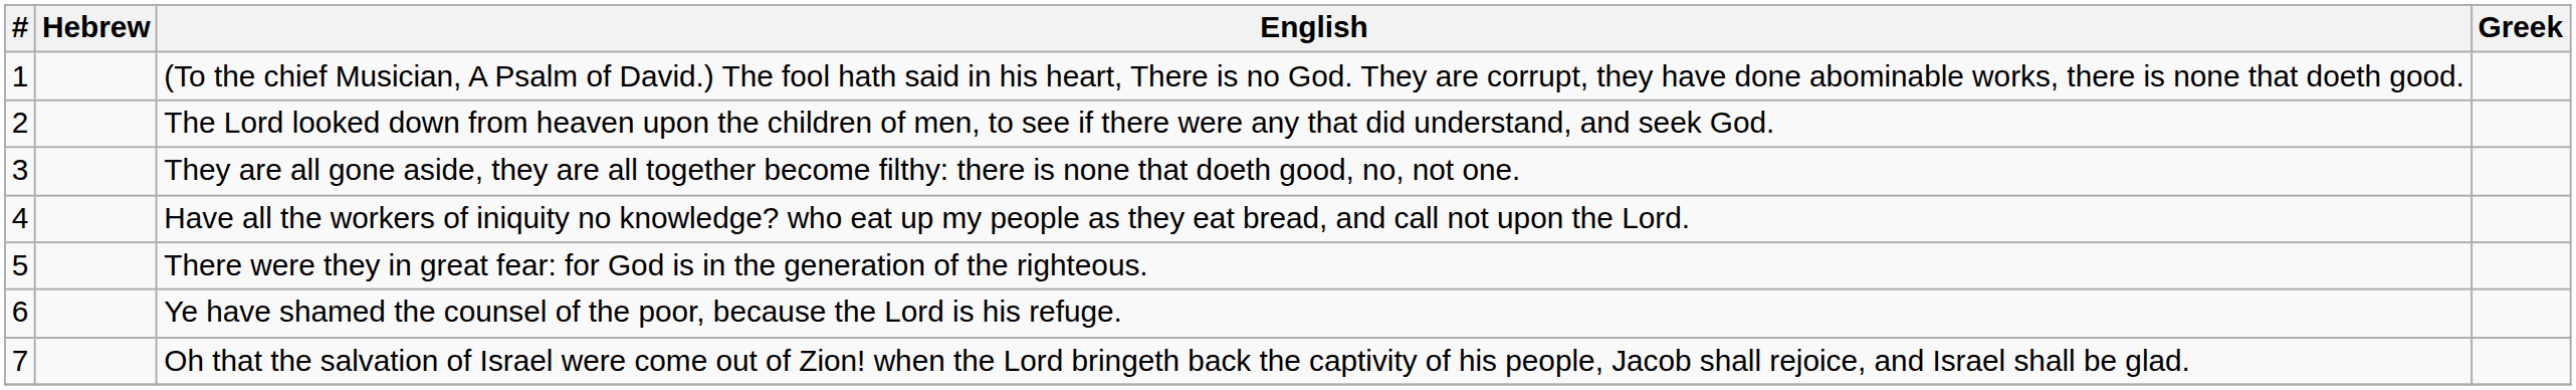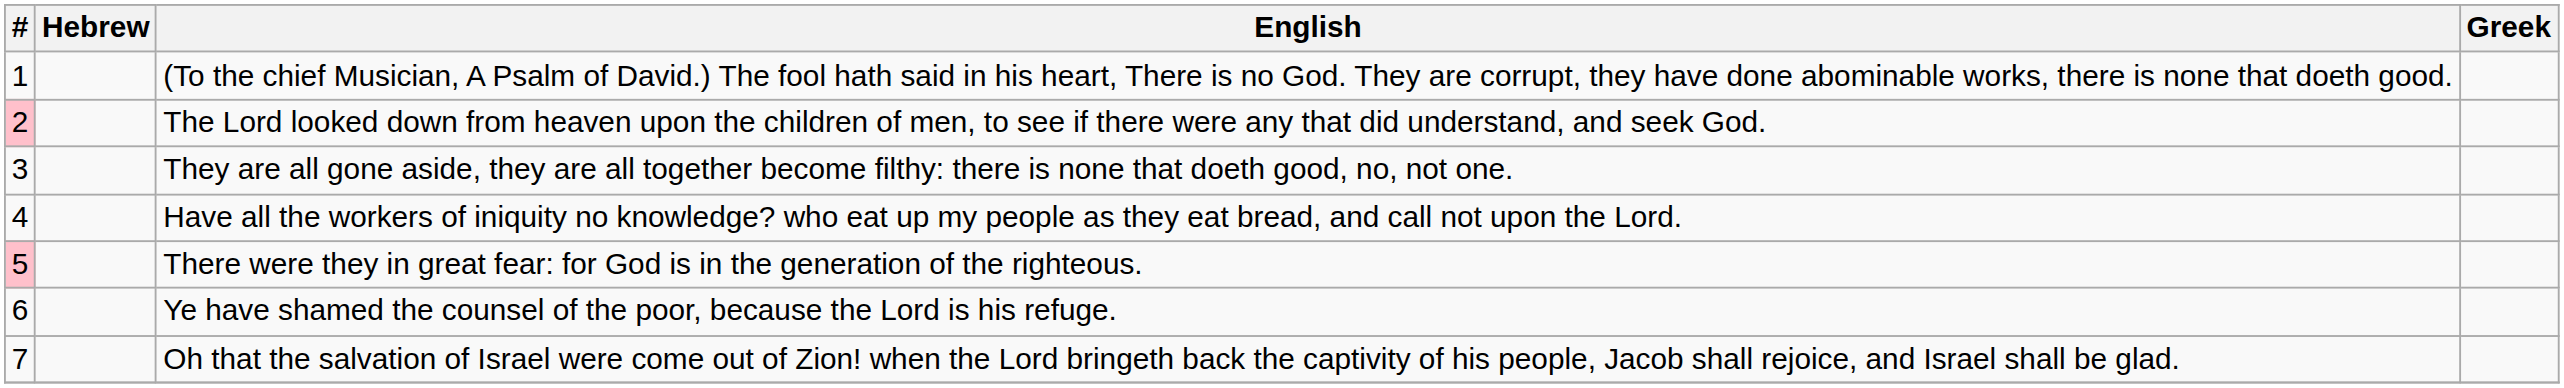row 3 | #: no background -> pink background
row 6 | #: no background -> pink background
